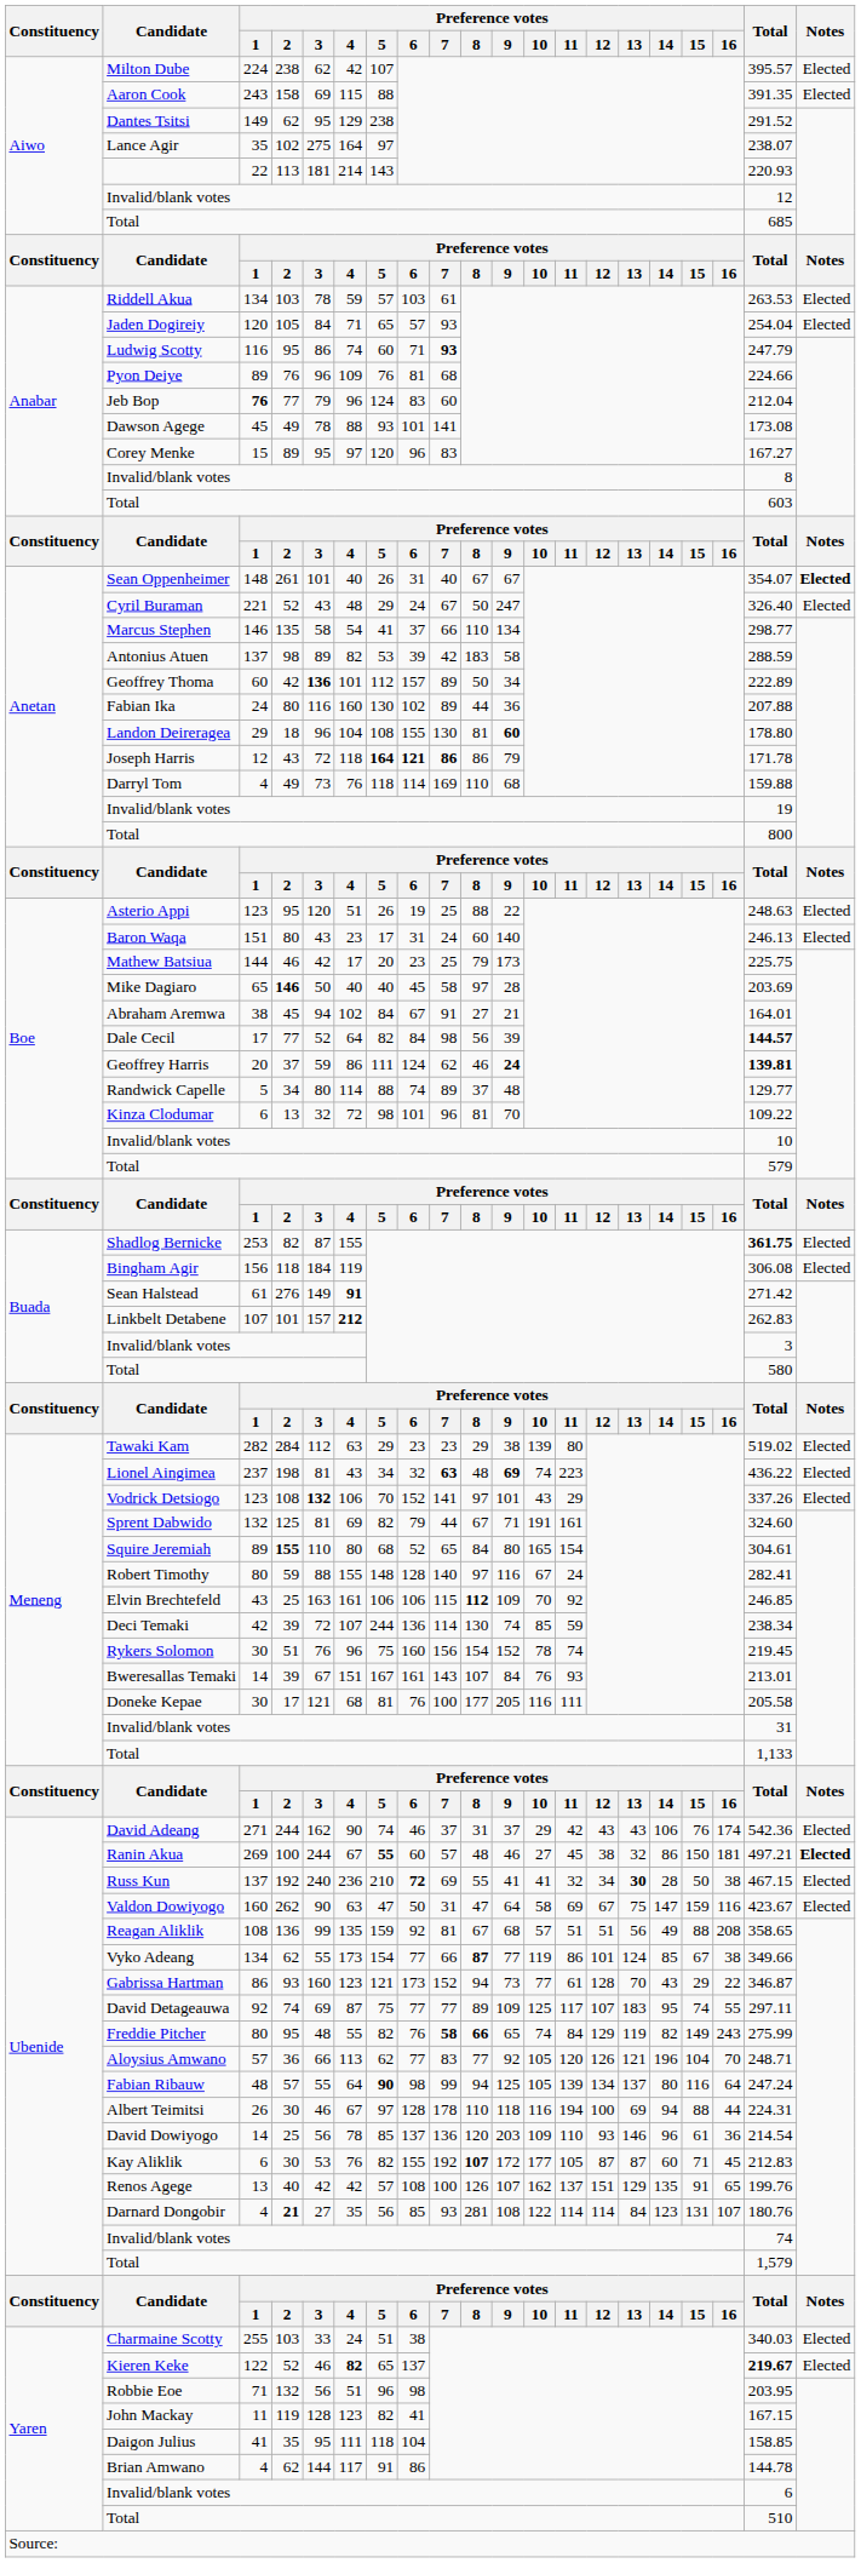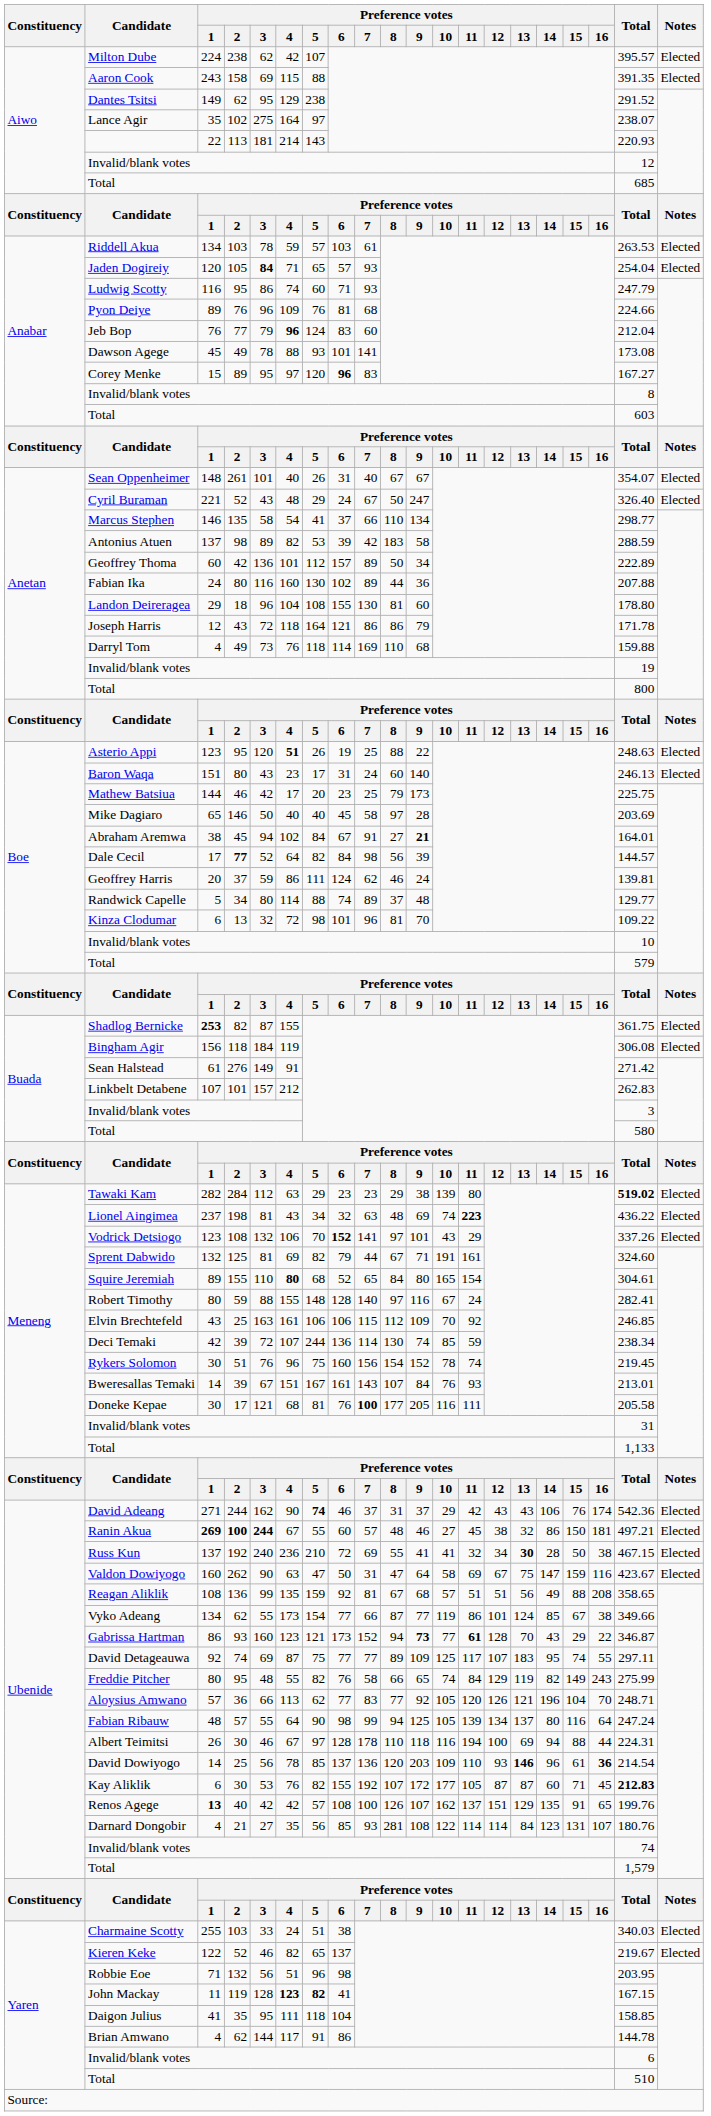Jaden Dogireiy | Preference votes / 3: normal -> bold
Ludwig Scotty | Preference votes / 7: bold -> normal
Jeb Bop | Preference votes / 1: bold -> normal
Jeb Bop | Preference votes / 4: normal -> bold
Corey Menke | Preference votes / 6: normal -> bold
Sean Oppenheimer | Notes: bold -> normal
Geoffrey Thoma | Preference votes / 3: bold -> normal
Landon Deireragea | Preference votes / 9: bold -> normal
Joseph Harris | Preference votes / 5: bold -> normal
Joseph Harris | Preference votes / 6: bold -> normal
Joseph Harris | Preference votes / 7: bold -> normal
Asterio Appi | Preference votes / 4: normal -> bold
Mike Dagiaro | Preference votes / 2: bold -> normal
Abraham Aremwa | Preference votes / 9: normal -> bold
Dale Cecil | Preference votes / 2: normal -> bold
Dale Cecil | Total: bold -> normal
Geoffrey Harris | Preference votes / 9: bold -> normal
Geoffrey Harris | Total: bold -> normal
Shadlog Bernicke | Preference votes / 1: normal -> bold
Shadlog Bernicke | Total: bold -> normal
Sean Halstead | Preference votes / 4: bold -> normal
Linkbelt Detabene | Preference votes / 4: bold -> normal
Tawaki Kam | Total: normal -> bold
Lionel Aingimea | Preference votes / 7: bold -> normal
Lionel Aingimea | Preference votes / 9: bold -> normal
Lionel Aingimea | Preference votes / 11: normal -> bold
Vodrick Detsiogo | Preference votes / 3: bold -> normal
Vodrick Detsiogo | Preference votes / 6: normal -> bold
Squire Jeremiah | Preference votes / 2: bold -> normal
Squire Jeremiah | Preference votes / 4: normal -> bold
Elvin Brechtefeld | Preference votes / 8: bold -> normal
Doneke Kepae | Preference votes / 7: normal -> bold
David Adeang | Preference votes / 5: normal -> bold
Ranin Akua | Preference votes / 1: normal -> bold
Ranin Akua | Preference votes / 2: normal -> bold
Ranin Akua | Preference votes / 3: normal -> bold
Ranin Akua | Preference votes / 5: bold -> normal
Ranin Akua | Notes: bold -> normal
Russ Kun | Preference votes / 6: bold -> normal
Vyko Adeang | Preference votes / 8: bold -> normal
Gabrissa Hartman | Preference votes / 9: normal -> bold
Gabrissa Hartman | Preference votes / 11: normal -> bold
Freddie Pitcher | Preference votes / 7: bold -> normal
Freddie Pitcher | Preference votes / 8: bold -> normal
Fabian Ribauw | Preference votes / 5: bold -> normal
David Dowiyogo | Preference votes / 13: normal -> bold
David Dowiyogo | Preference votes / 16: normal -> bold
Kay Aliklik | Preference votes / 8: bold -> normal
Kay Aliklik | Total: normal -> bold
Renos Agege | Preference votes / 1: normal -> bold
Darnard Dongobir | Preference votes / 2: bold -> normal
Kieren Keke | Preference votes / 4: bold -> normal
Kieren Keke | Total: bold -> normal
John Mackay | Preference votes / 4: normal -> bold
John Mackay | Preference votes / 5: normal -> bold
